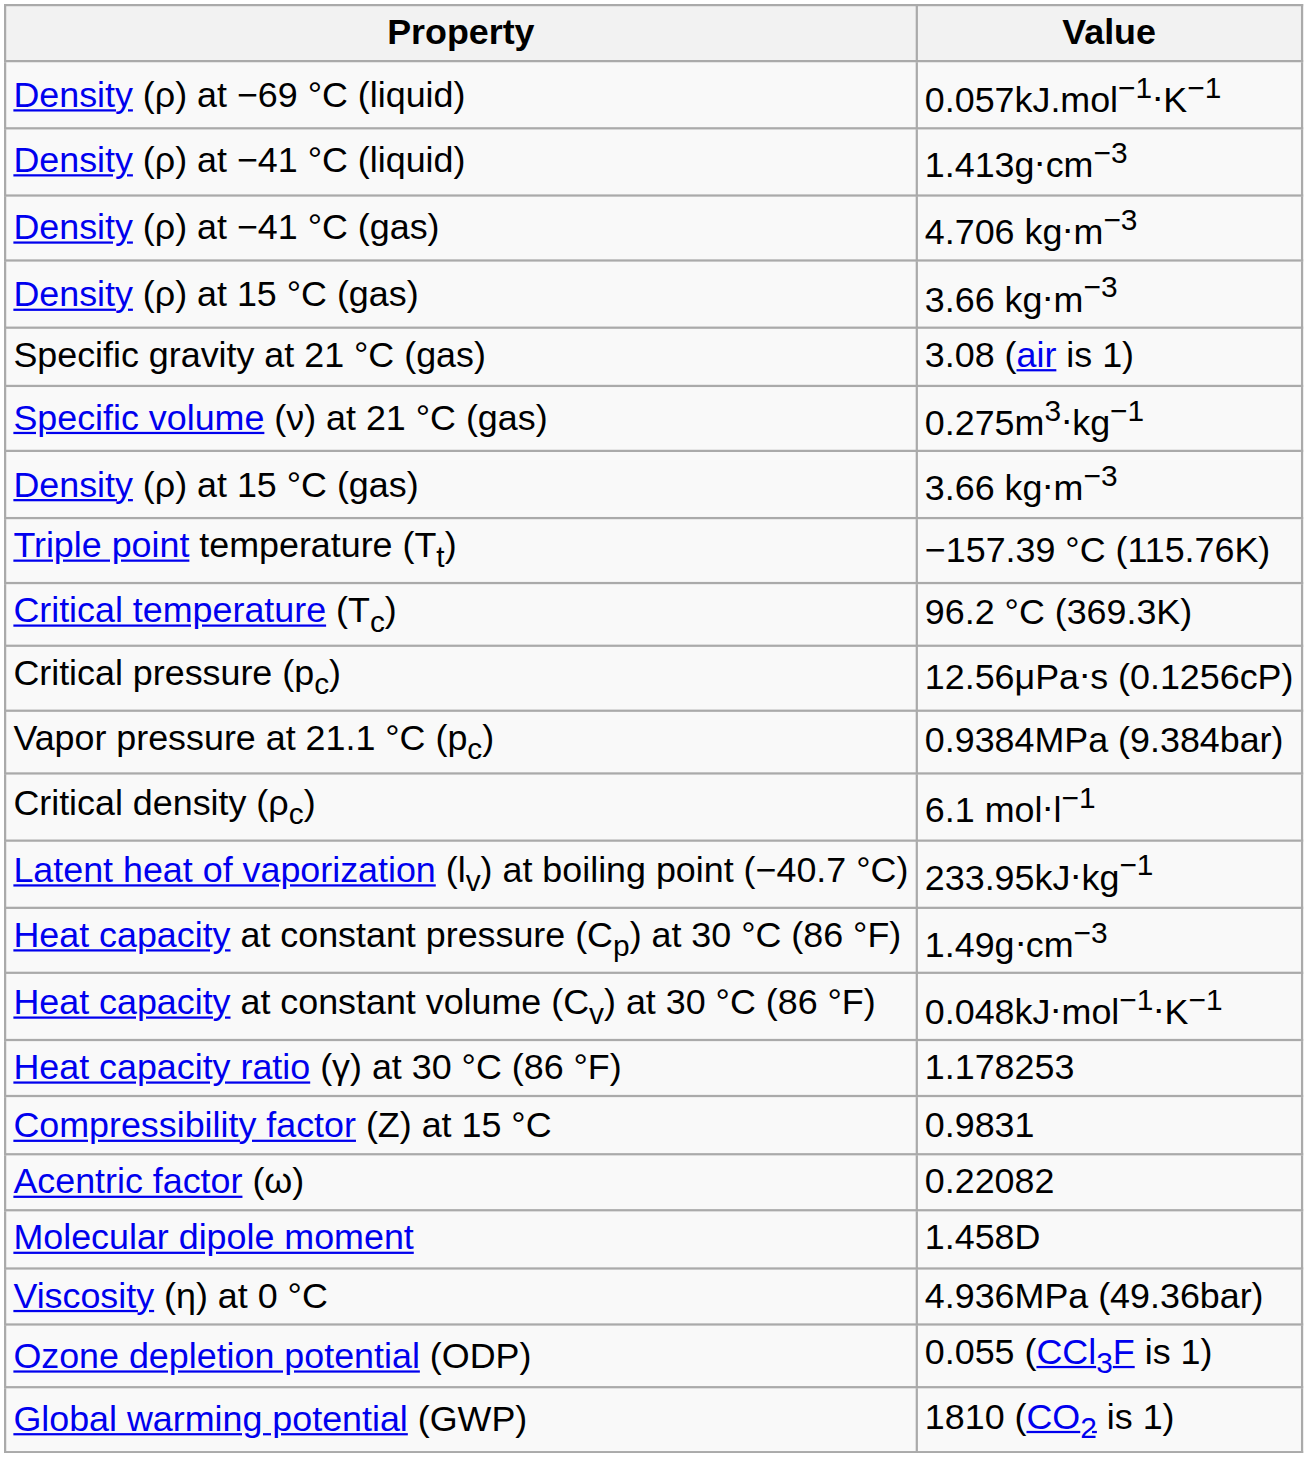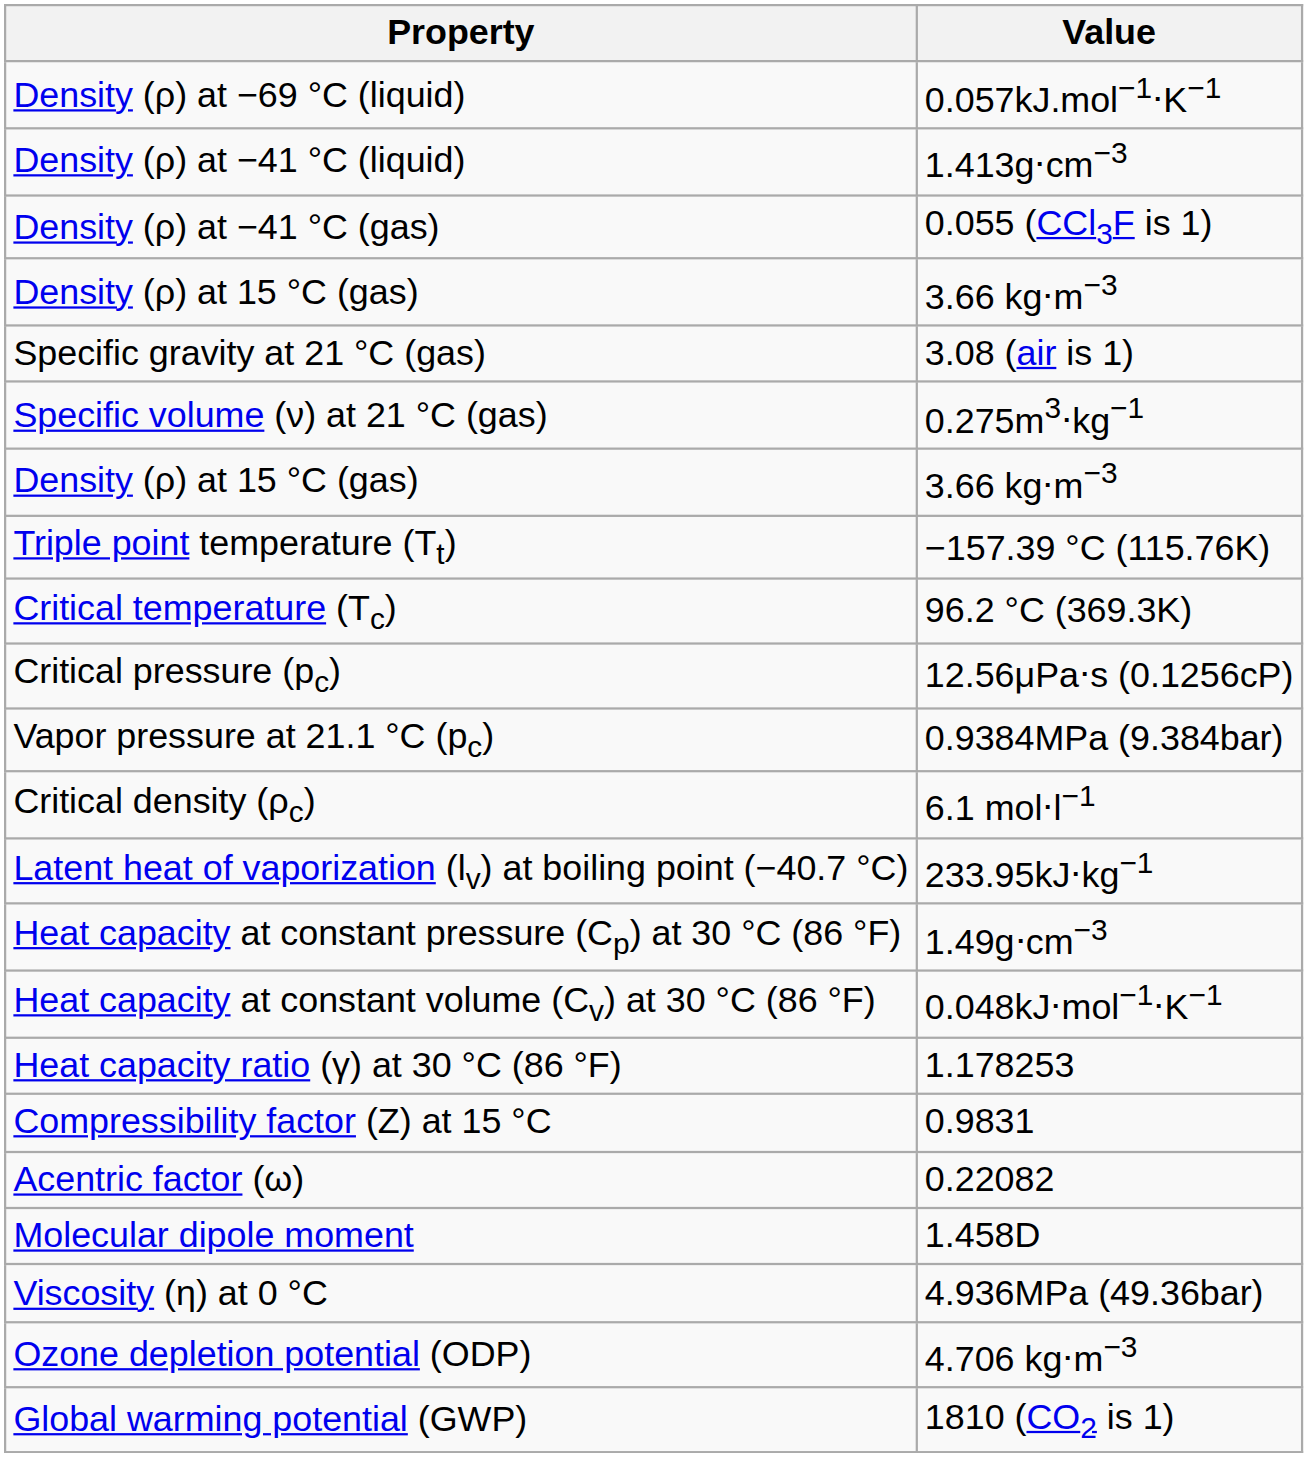row 4 | Value: 4.706 kg⋅m−3 -> 0.055 (CCl3F is 1)
row 22 | Value: 0.055 (CCl3F is 1) -> 4.706 kg⋅m−3
